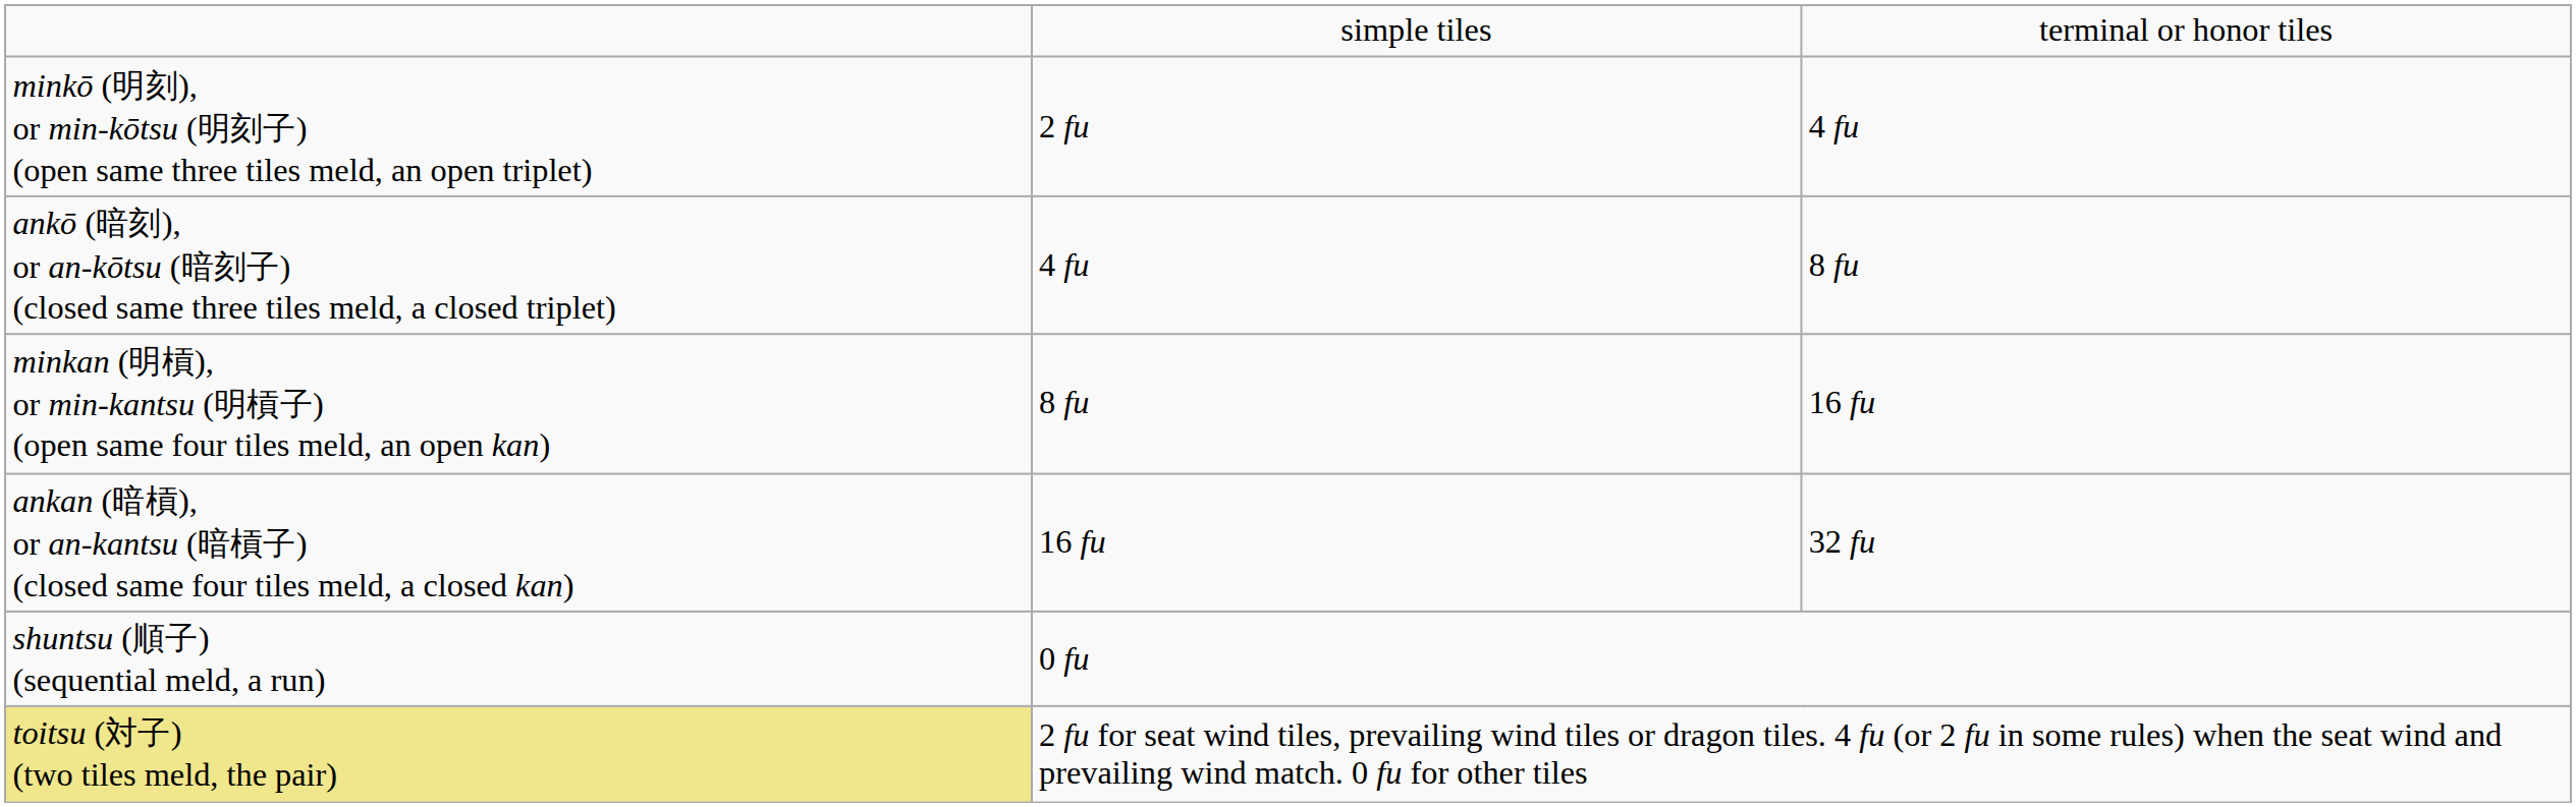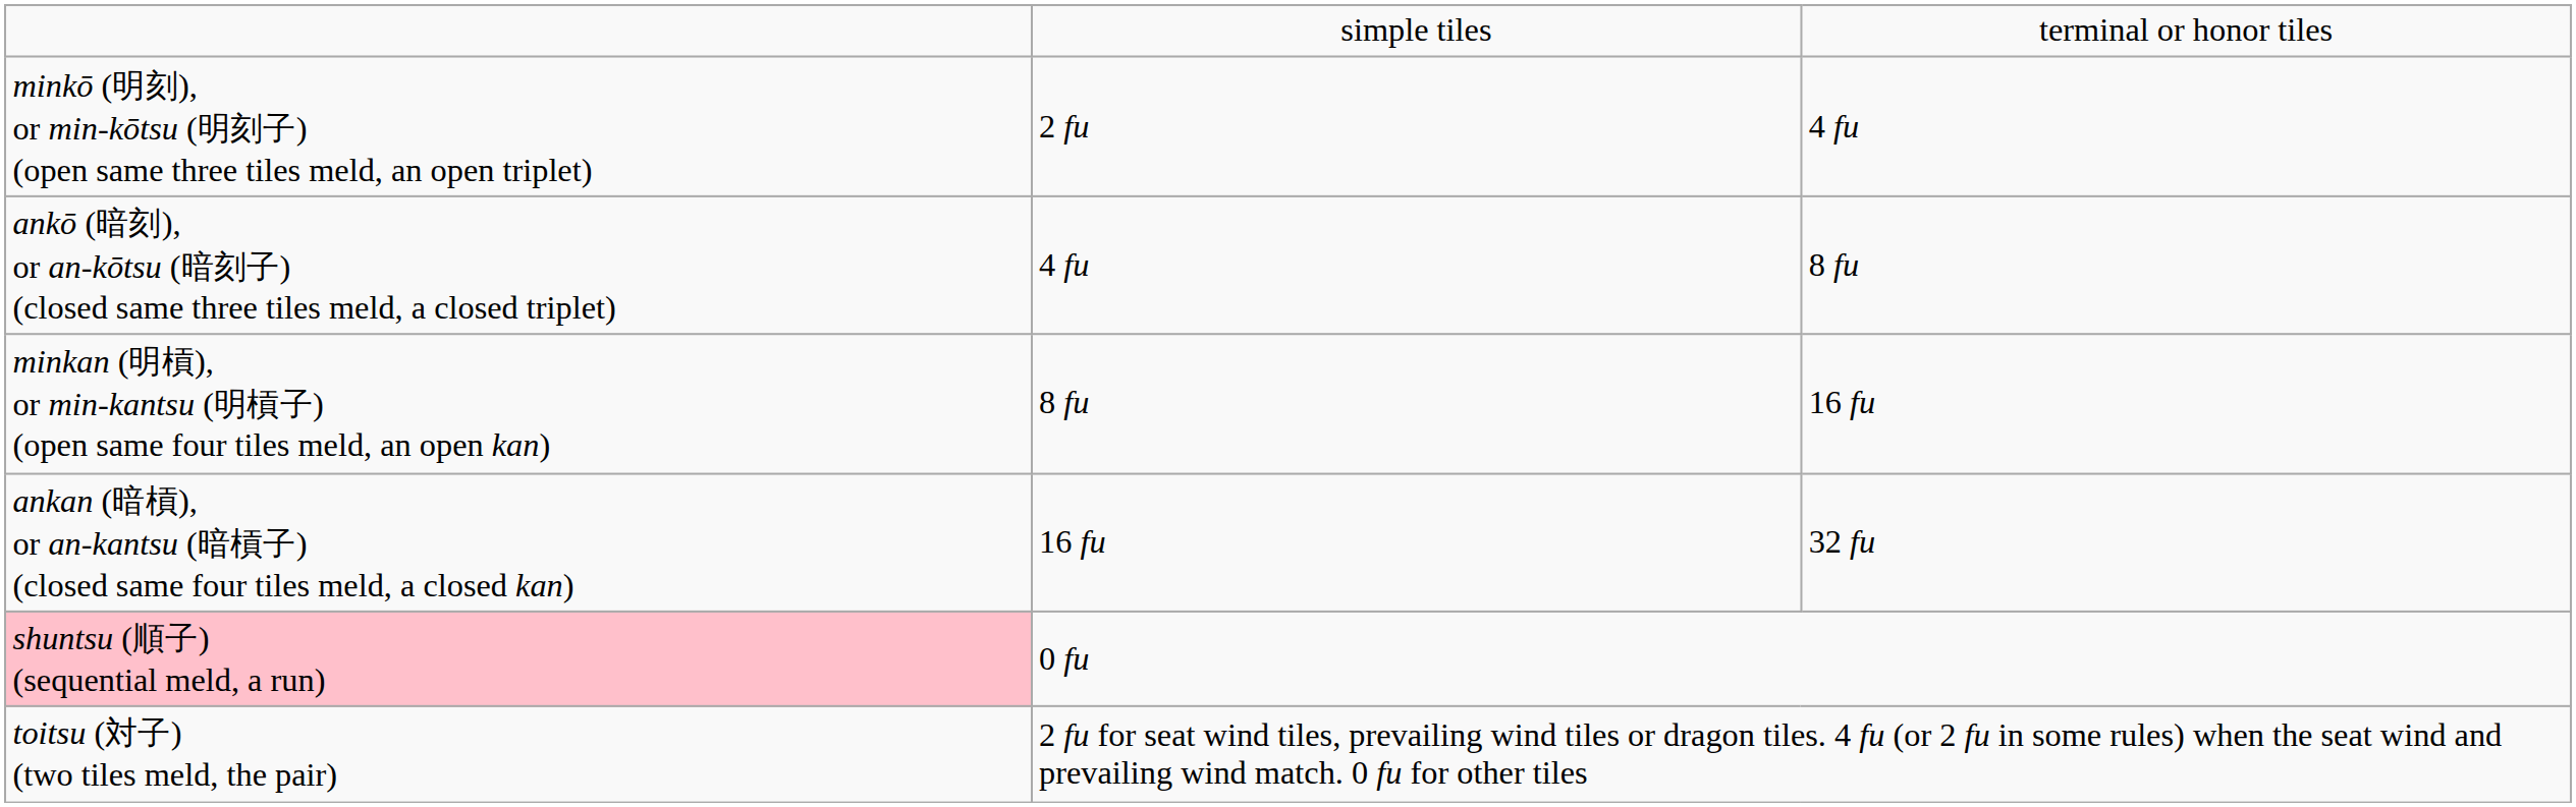shuntsu (順子) (sequential meld, a run) | column 1: no background -> pink background
toitsu (対子) (two tiles meld, the pair) | column 1: khaki background -> no background
